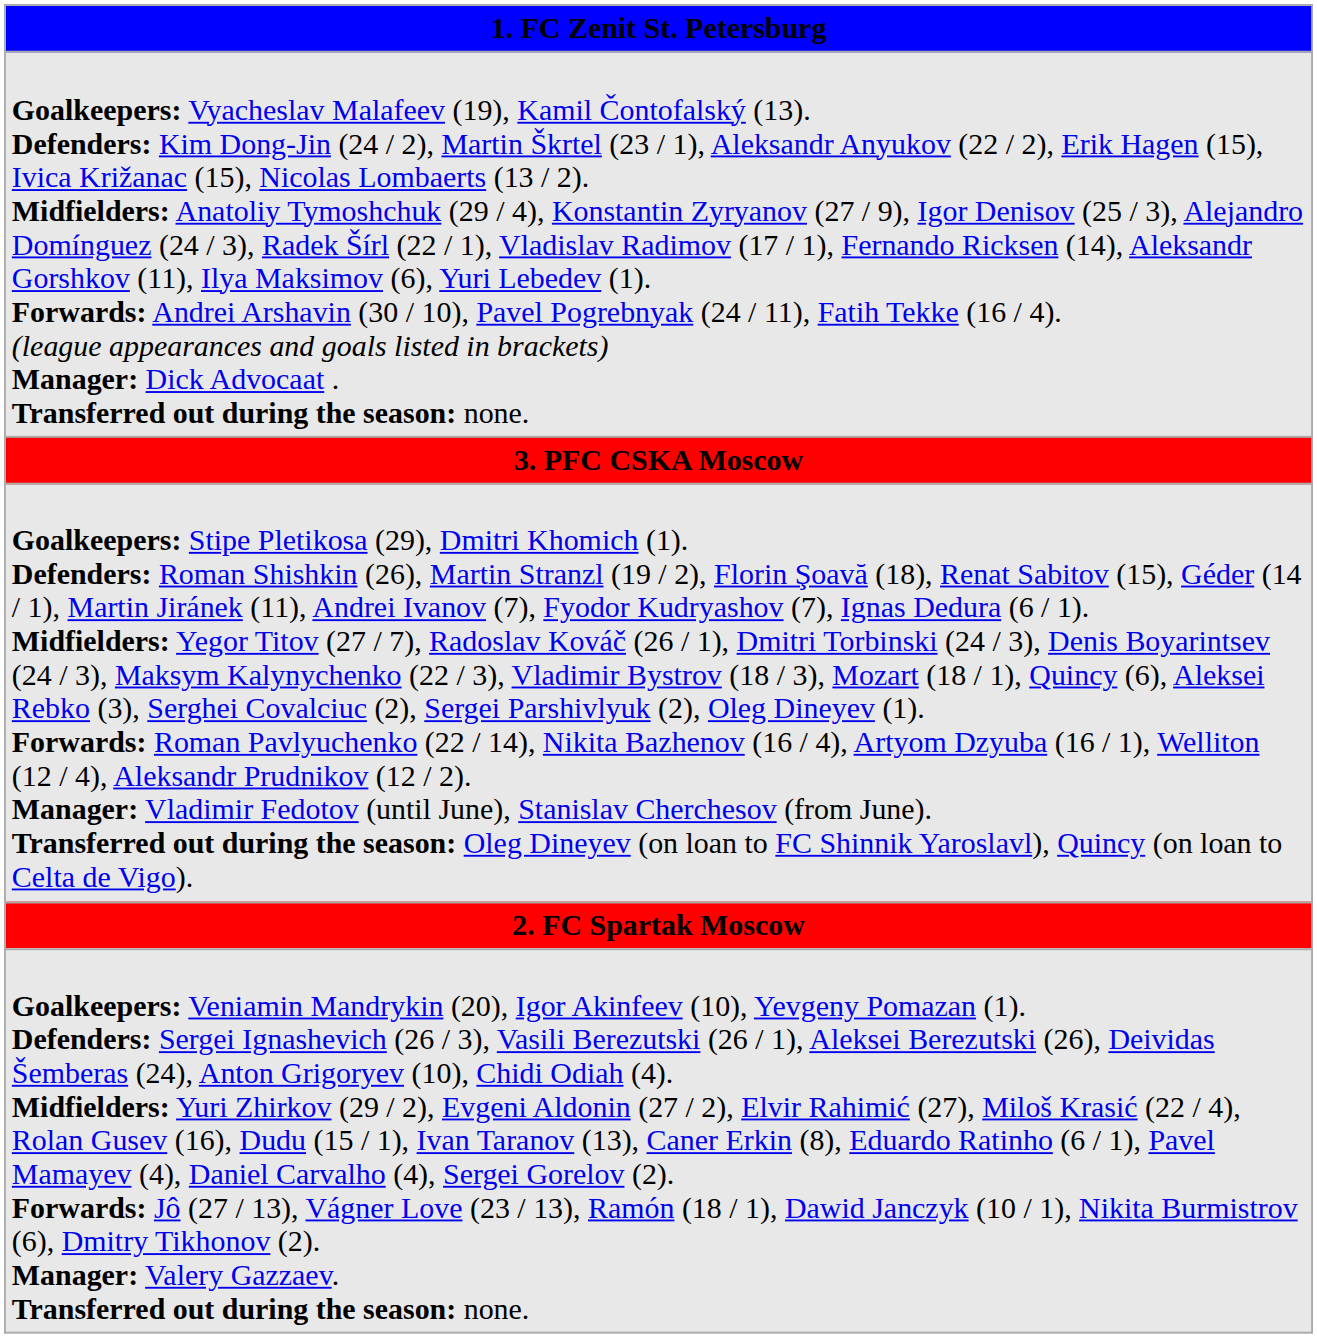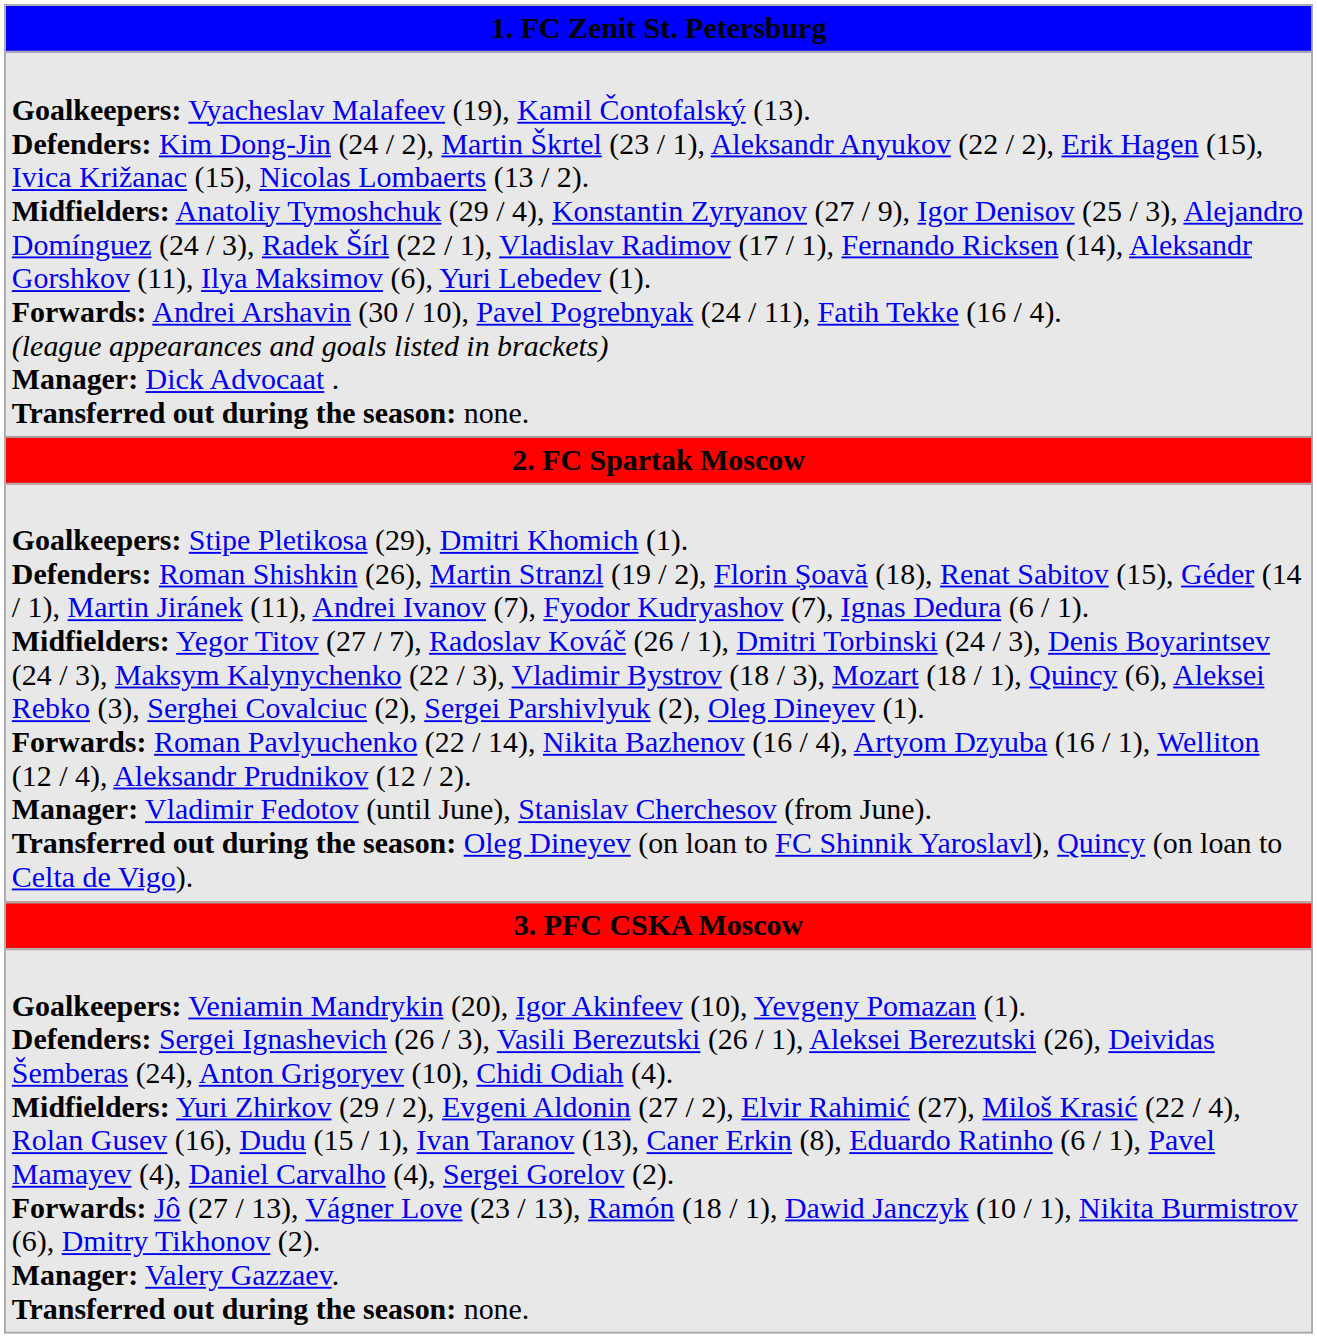row 3 | column 1: 3. PFC CSKA Moscow -> 2. FC Spartak Moscow
row 5 | column 1: 2. FC Spartak Moscow -> 3. PFC CSKA Moscow
